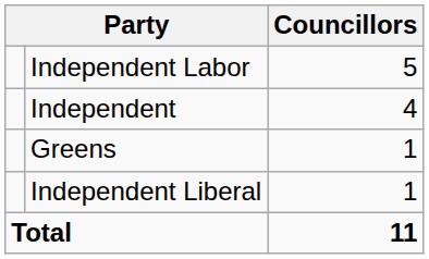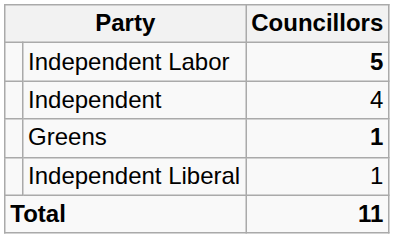Independent Labor | Councillors: normal -> bold
Greens | Councillors: normal -> bold
